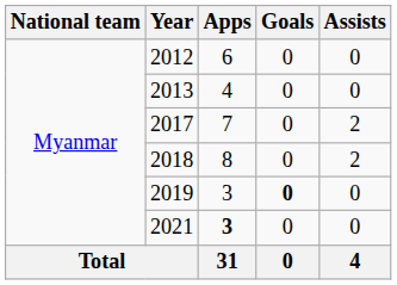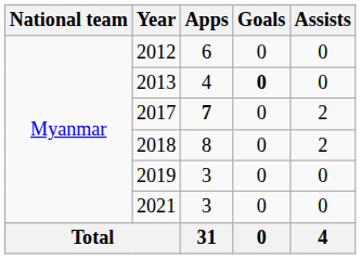2013 | Goals: normal -> bold
2017 | Apps: normal -> bold
2019 | Goals: bold -> normal
2021 | Apps: bold -> normal
